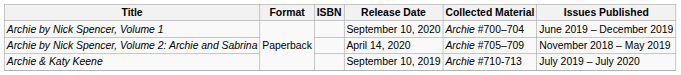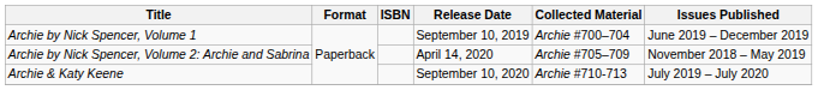Archie by Nick Spencer, Volume 1 | Release Date: September 10, 2020 -> September 10, 2019
Archie & Katy Keene | Release Date: September 10, 2019 -> September 10, 2020
